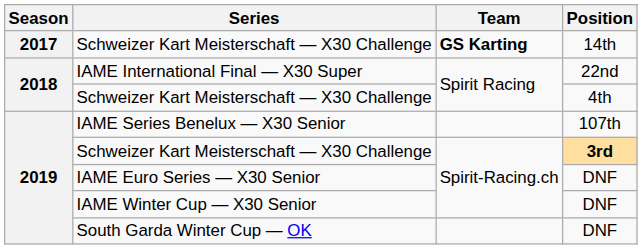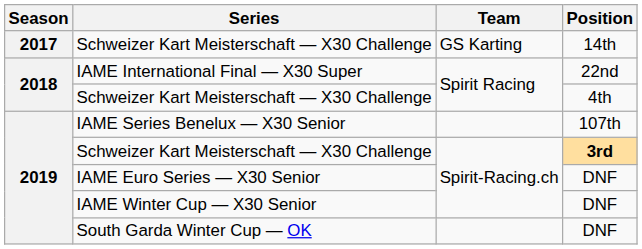Schweizer Kart Meisterschaft — X30 Challenge / 14th | Team: bold -> normal
